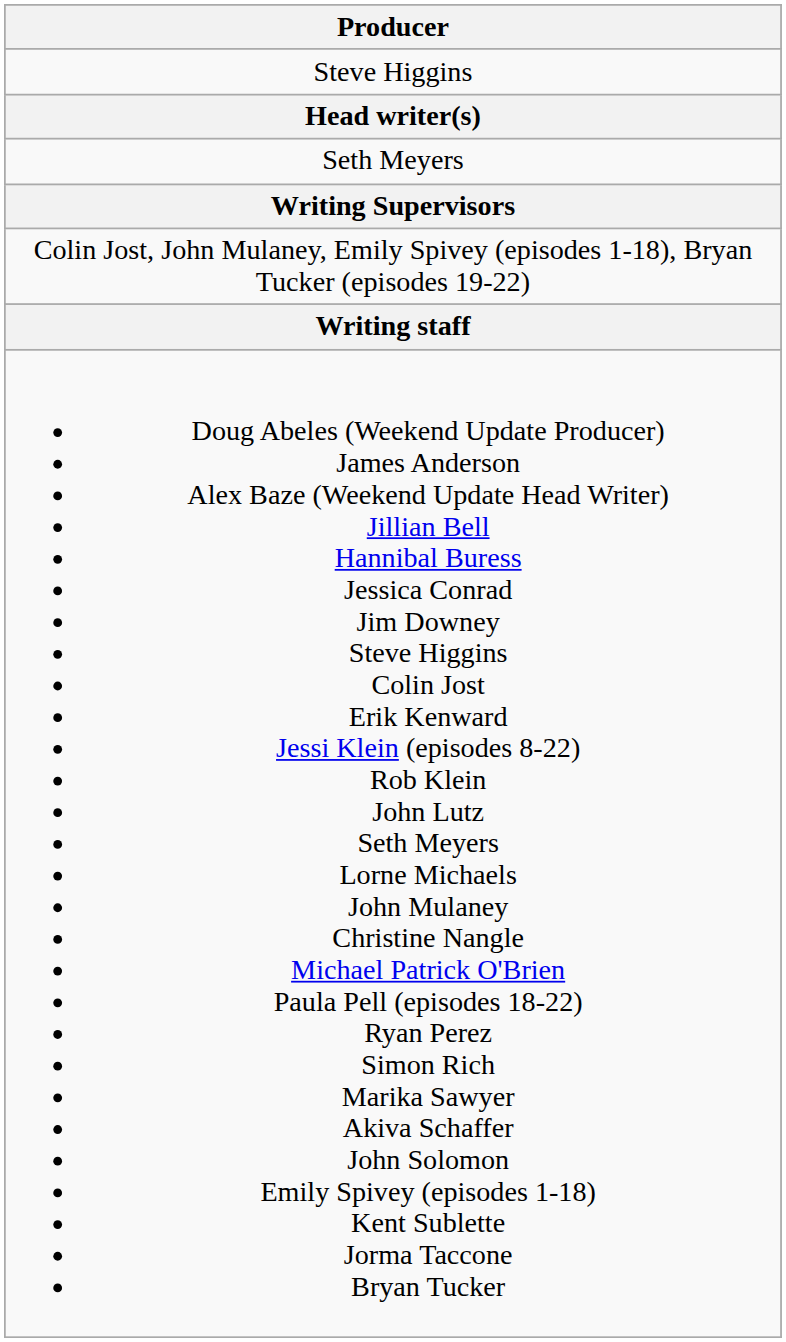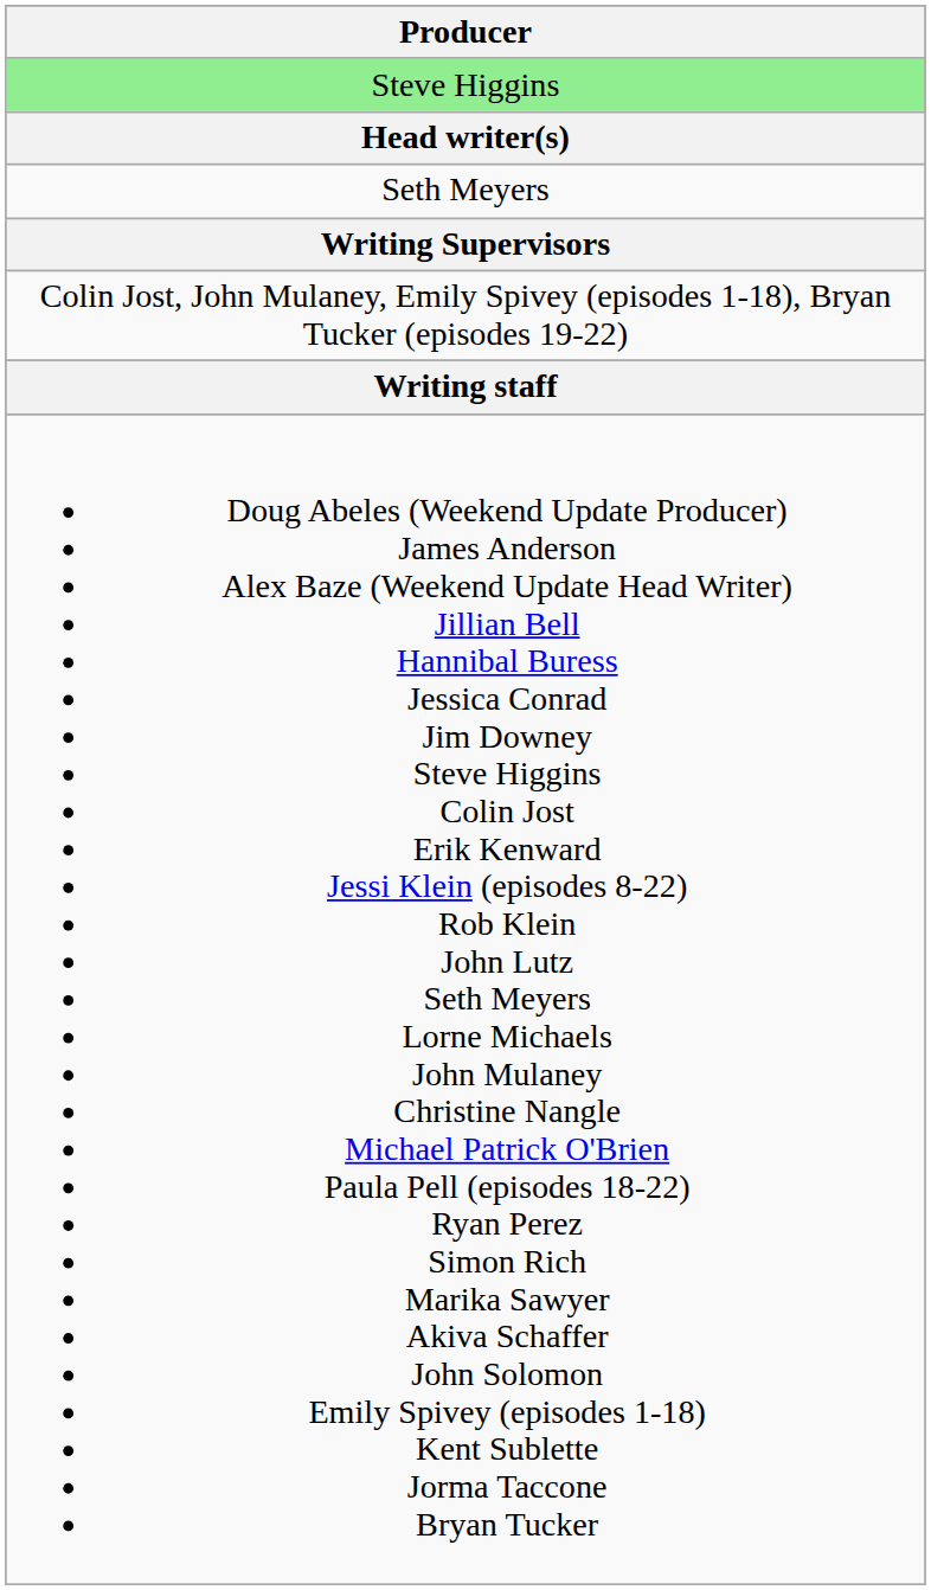row 2 | column 1: no background -> lightgreen background
